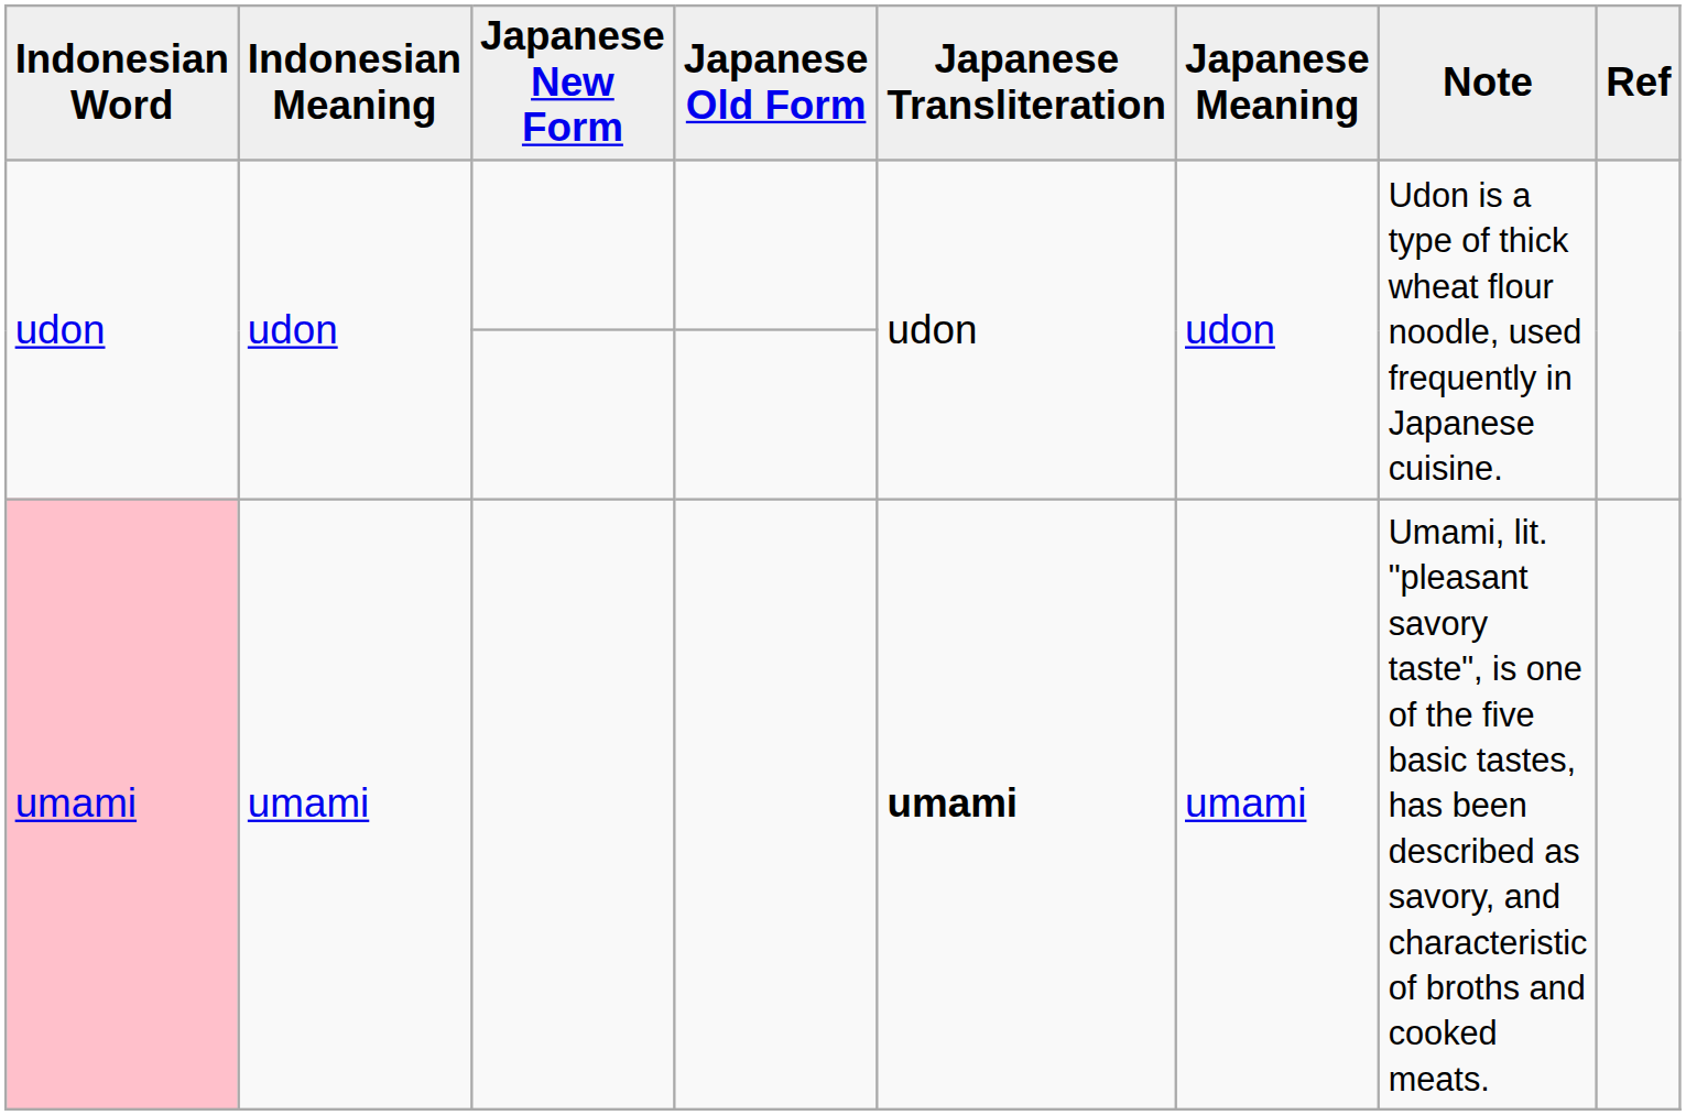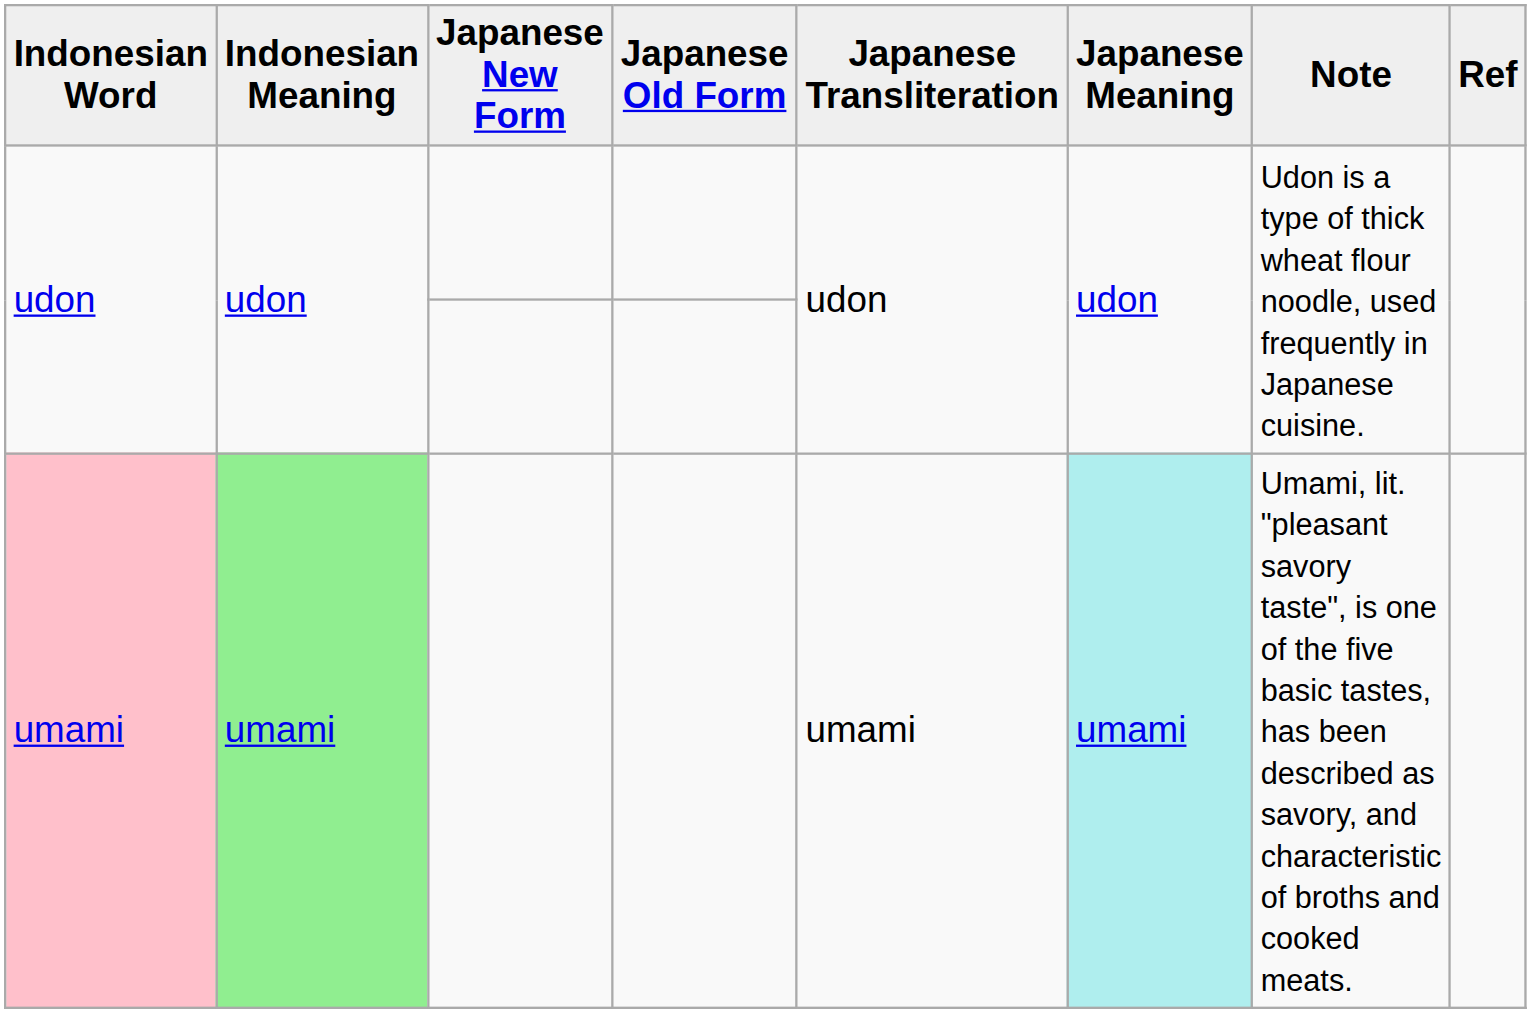row 4 | Indonesian Meaning: no background -> lightgreen background
row 4 | Japanese Transliteration: bold -> normal
row 4 | Japanese Meaning: no background -> paleturquoise background
